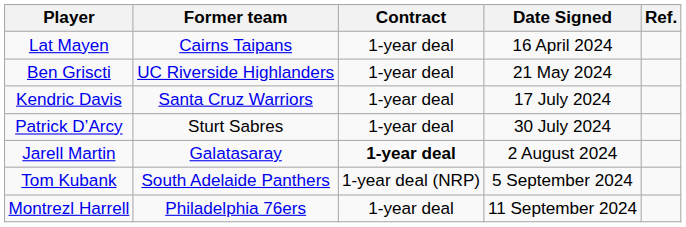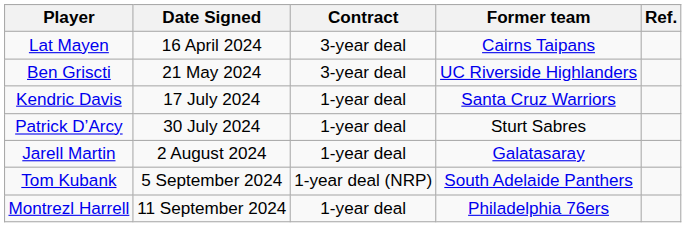columns swapped: Date Signed <-> Former team
Lat Mayen | Contract: 1-year deal -> 3-year deal
Ben Griscti | Contract: 1-year deal -> 3-year deal
Jarell Martin | Contract: bold -> normal
